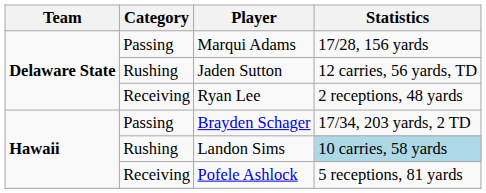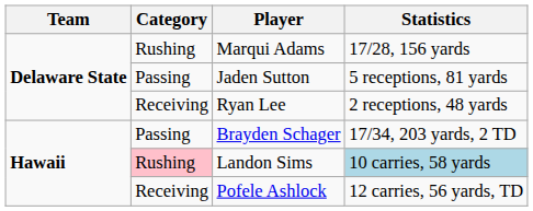Marqui Adams | Category: Passing -> Rushing
Jaden Sutton | Category: Rushing -> Passing
Jaden Sutton | Statistics: 12 carries, 56 yards, TD -> 5 receptions, 81 yards
Landon Sims | Category: no background -> pink background
Pofele Ashlock | Statistics: 5 receptions, 81 yards -> 12 carries, 56 yards, TD
